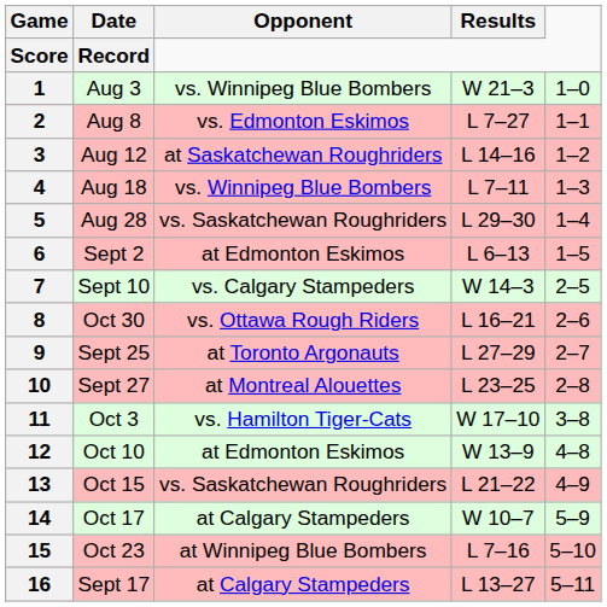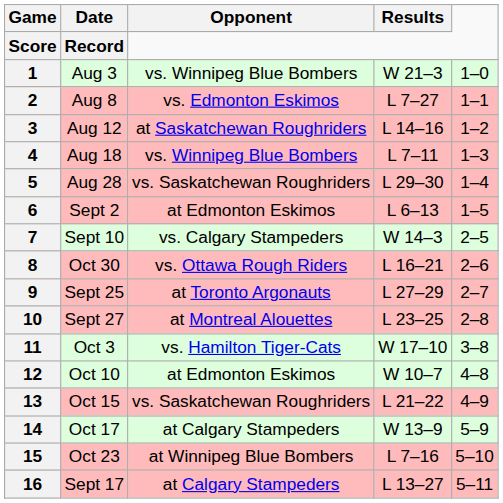12 | Results: W 13–9 -> W 10–7
14 | Results: W 10–7 -> W 13–9
